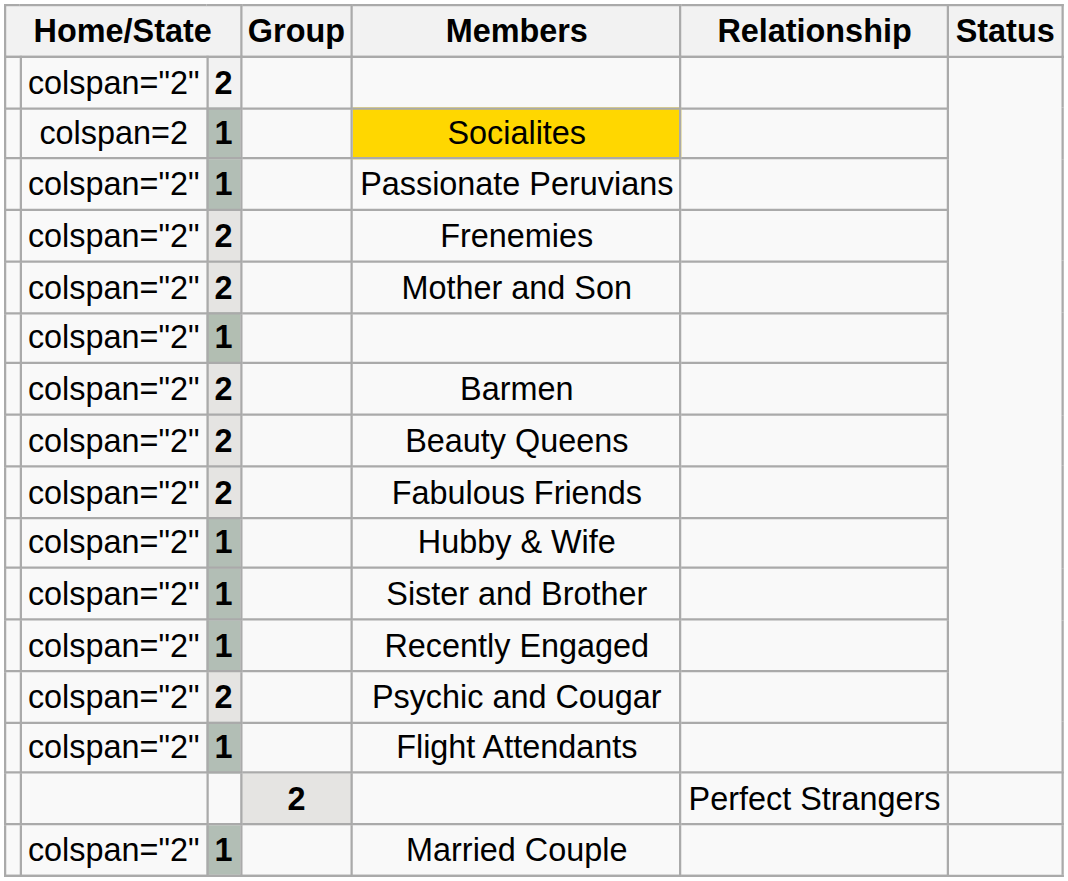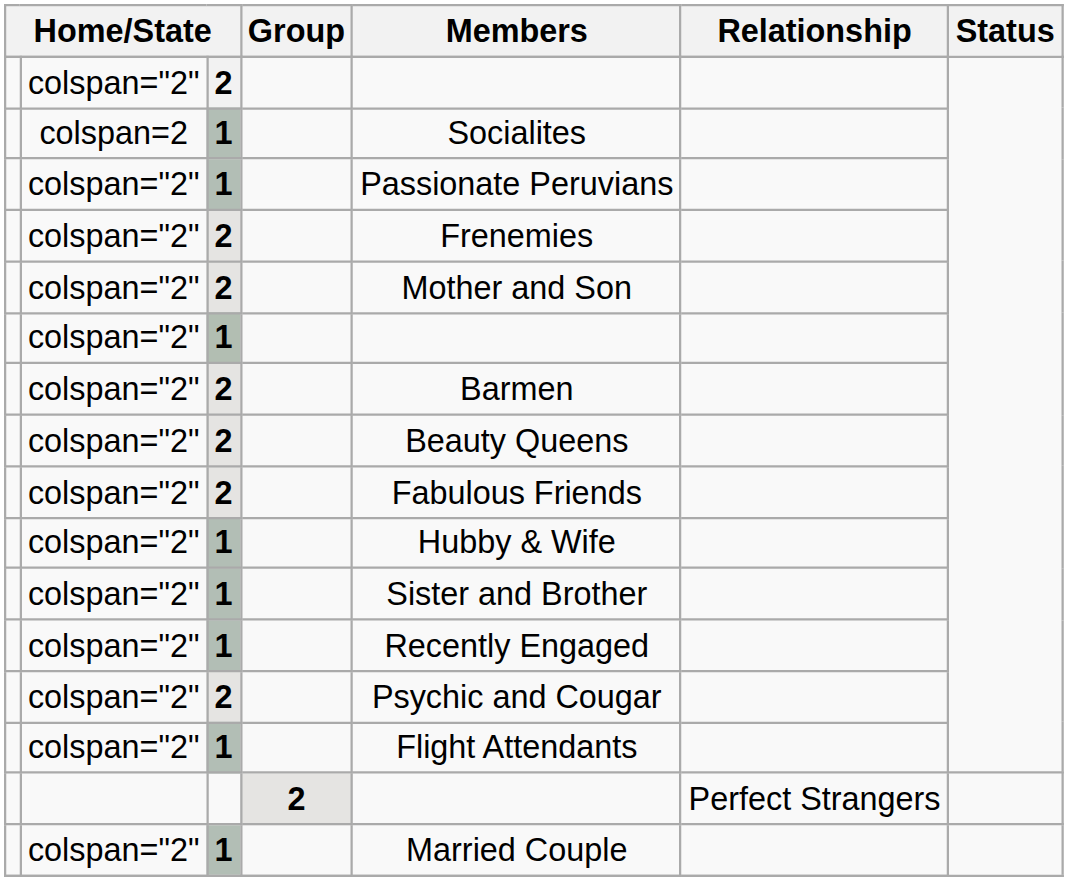colspan=2 | Members: gold background -> no background
